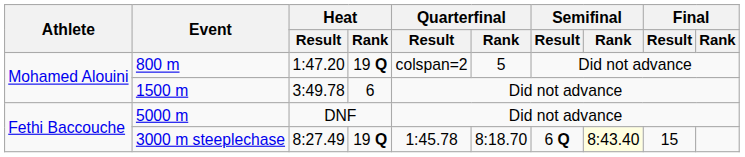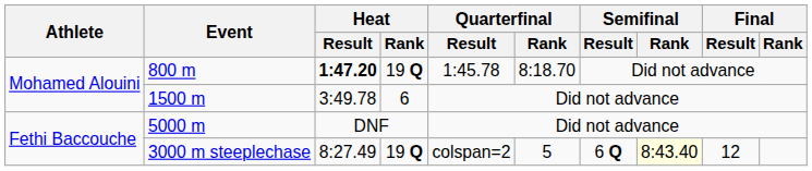800 m | Heat / Result: normal -> bold
800 m | Quarterfinal / Result: colspan=2 -> 1:45.78
800 m | Quarterfinal / Rank: 5 -> 8:18.70
3000 m steeplechase | Quarterfinal / Result: 1:45.78 -> colspan=2
3000 m steeplechase | Quarterfinal / Rank: 8:18.70 -> 5
3000 m steeplechase | Final / Result: 15 -> 12
